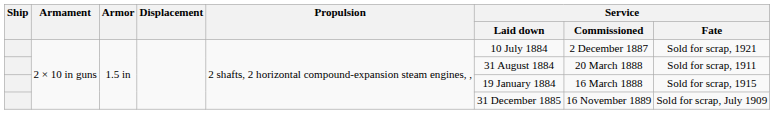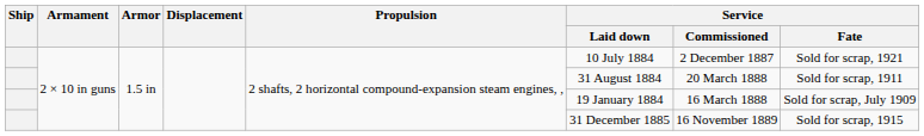row 5 | Service / Fate: Sold for scrap, 1915 -> Sold for scrap, July 1909
row 6 | Service / Fate: Sold for scrap, July 1909 -> Sold for scrap, 1915
